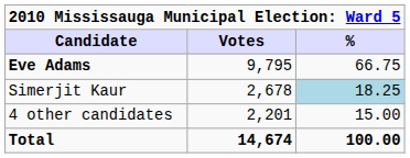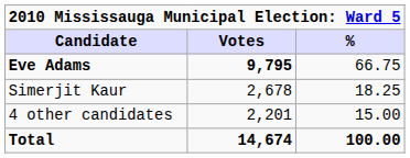Eve Adams | Votes: normal -> bold
Simerjit Kaur | %: lightblue background -> no background
